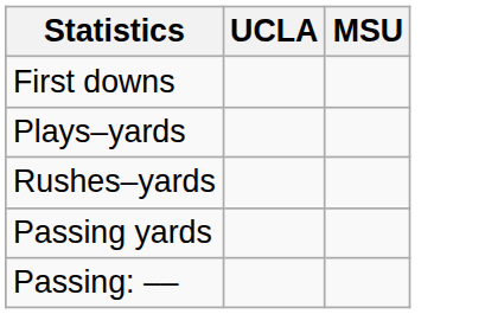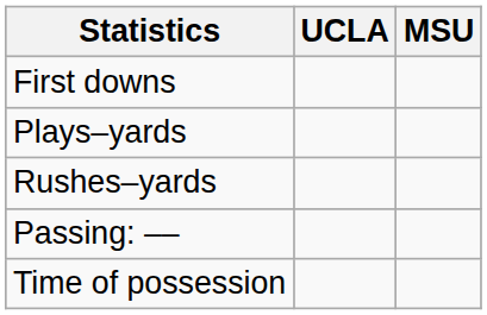- row: Passing yards
+ row: Time of possession
